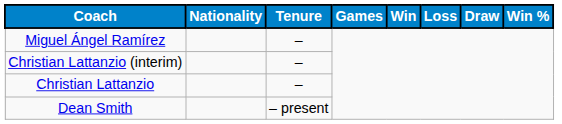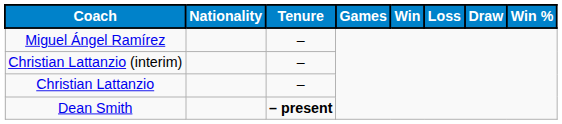Dean Smith | Tenure: normal -> bold
